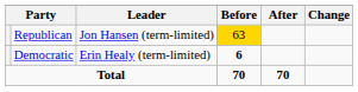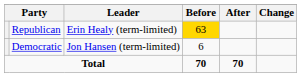Republican | Leader: Jon Hansen (term-limited) -> Erin Healy (term-limited)
Democratic | Leader: Erin Healy (term-limited) -> Jon Hansen (term-limited)
Democratic | Before: bold -> normal
